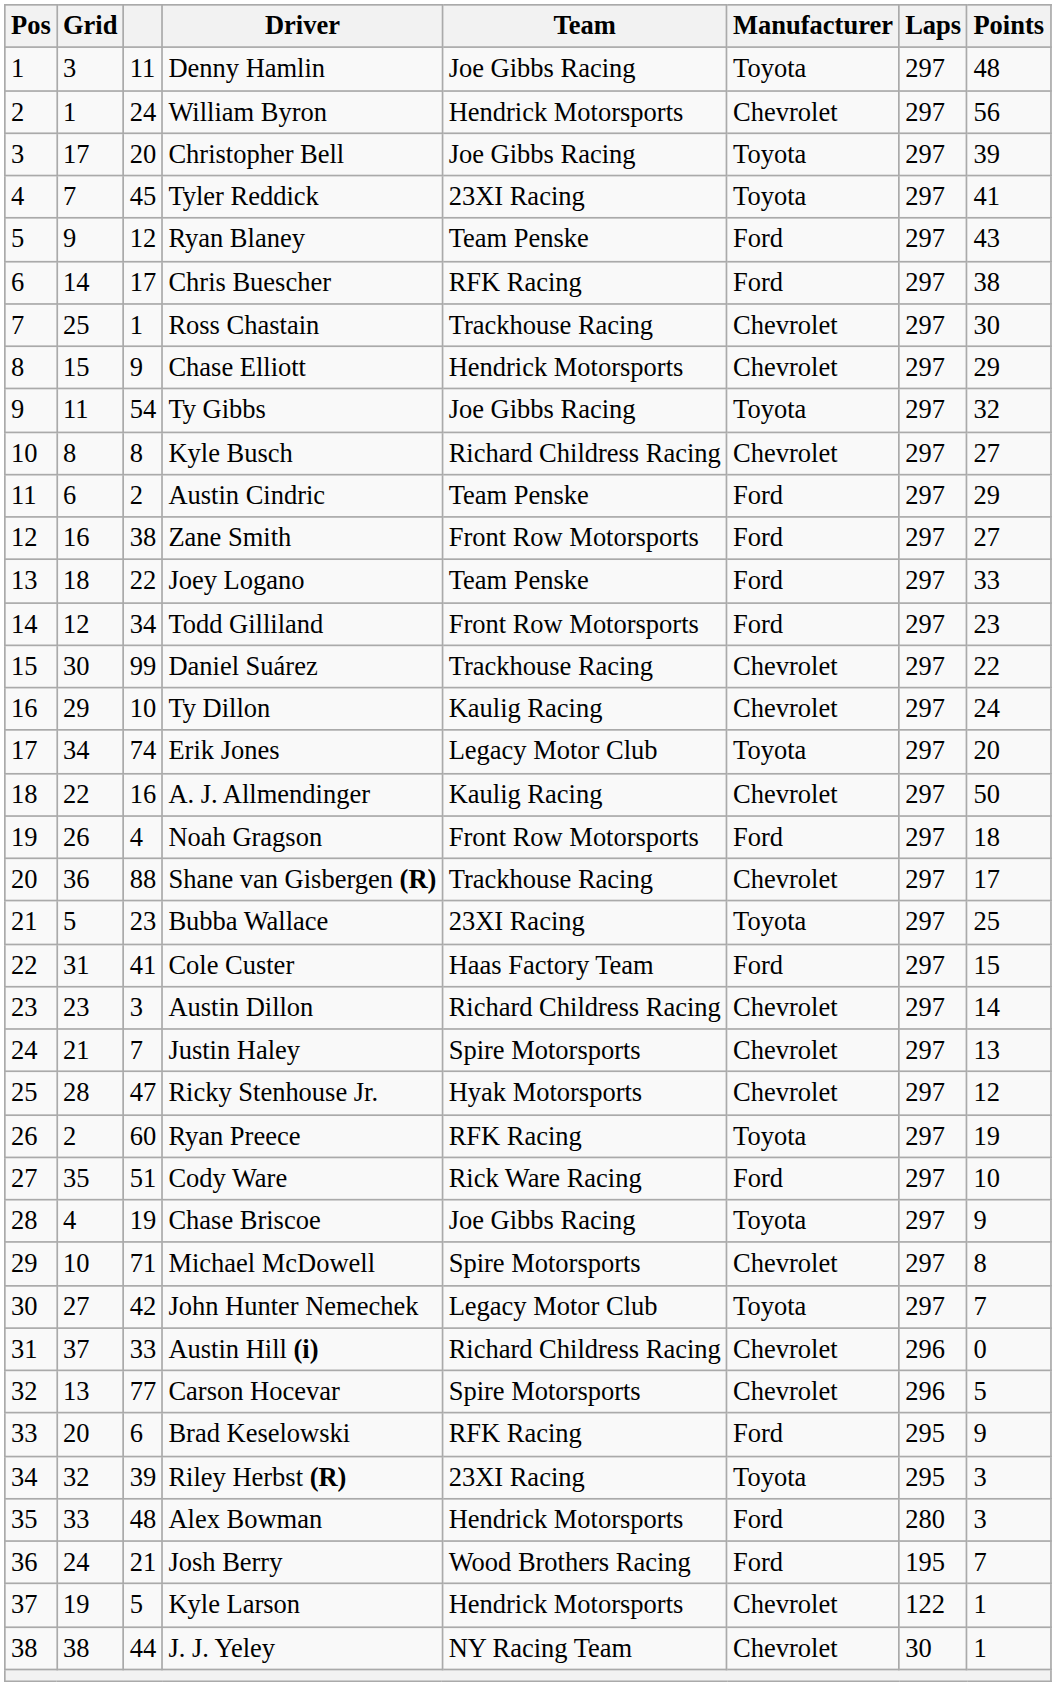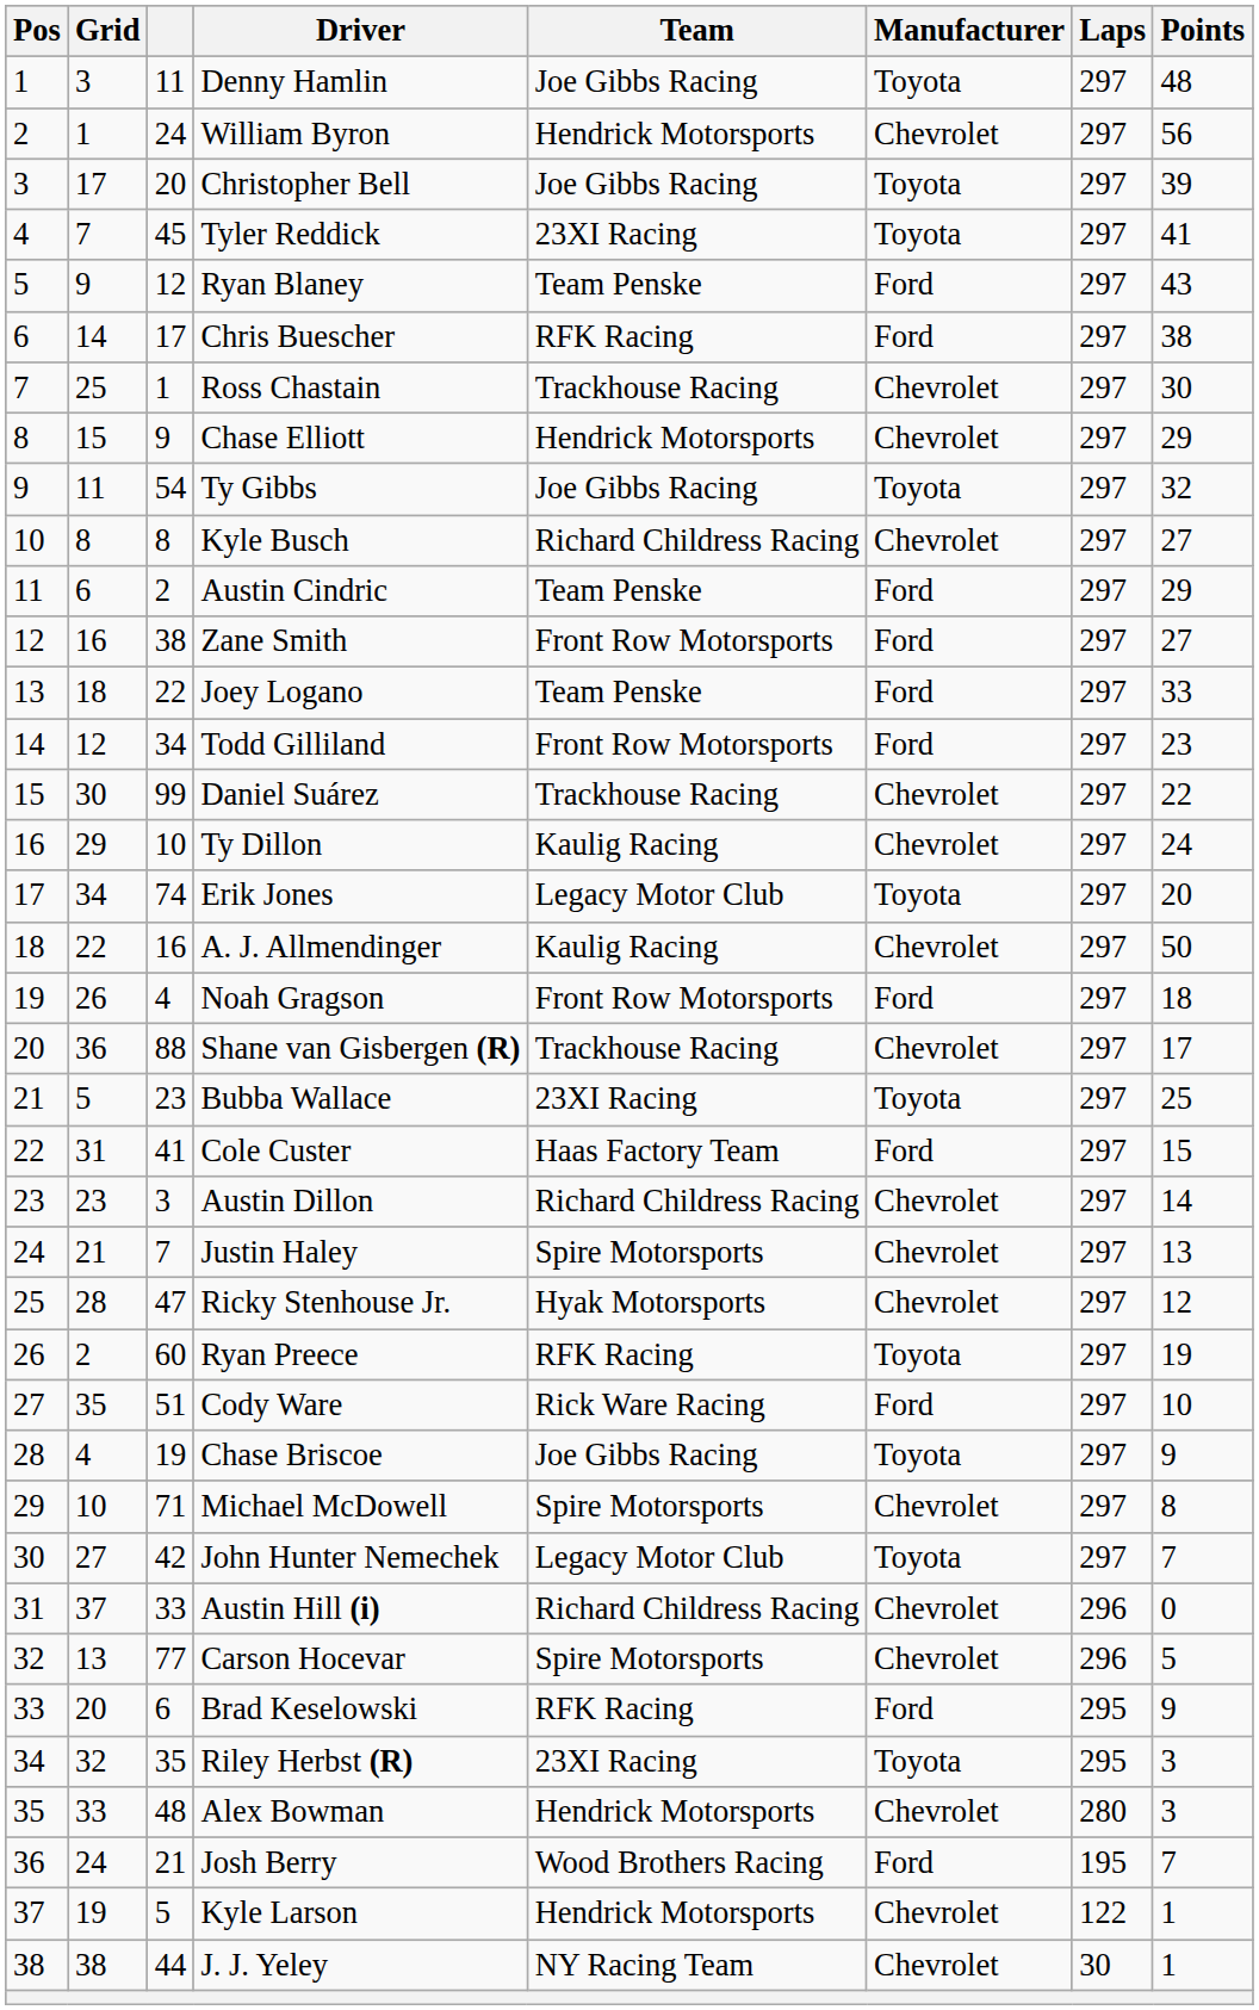Riley Herbst (R) | column 3: 39 -> 35
Alex Bowman | Manufacturer: Ford -> Chevrolet
